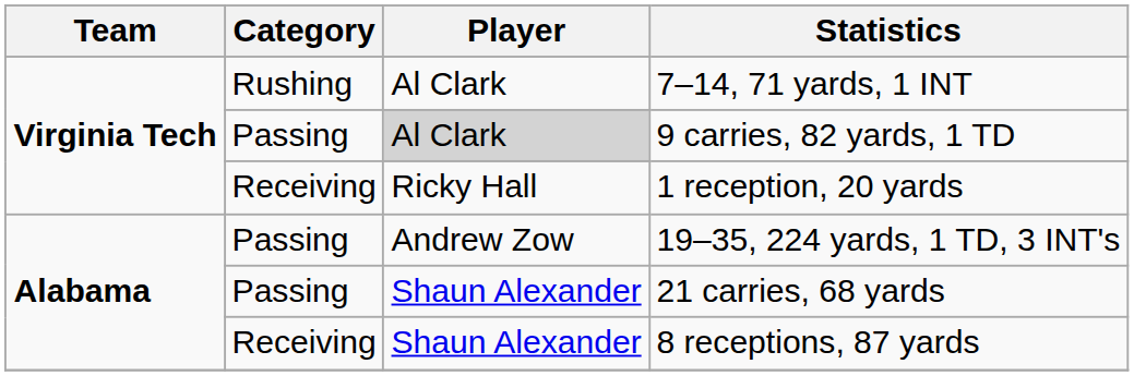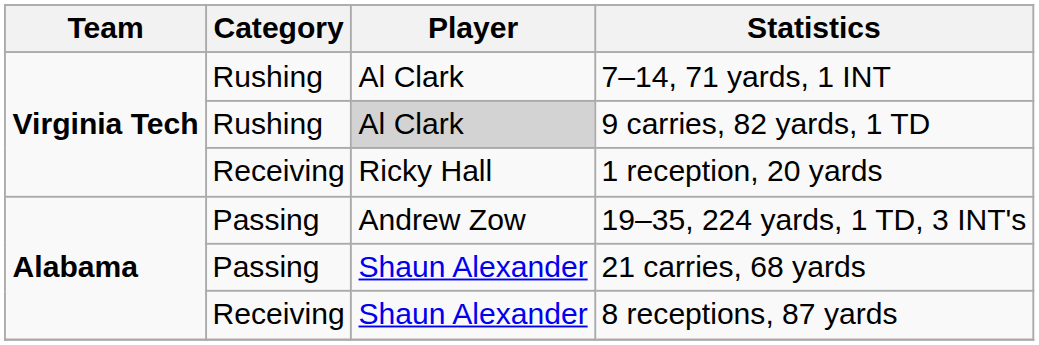9 carries, 82 yards, 1 TD | Category: Passing -> Rushing
